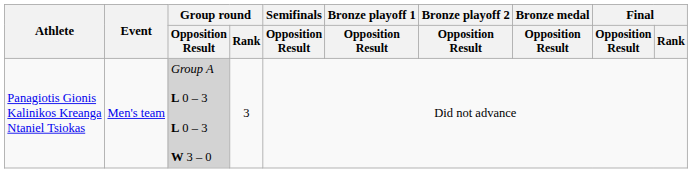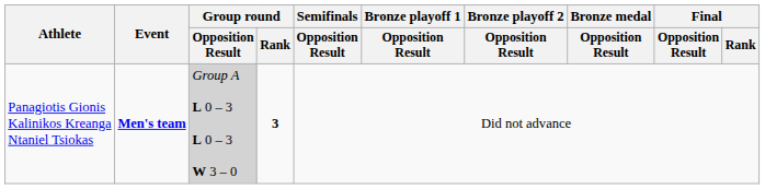Panagiotis Gionis Kalinikos Kreanga Ntaniel Tsiokas | Event: normal -> bold
Panagiotis Gionis Kalinikos Kreanga Ntaniel Tsiokas | Group round / Rank: normal -> bold
